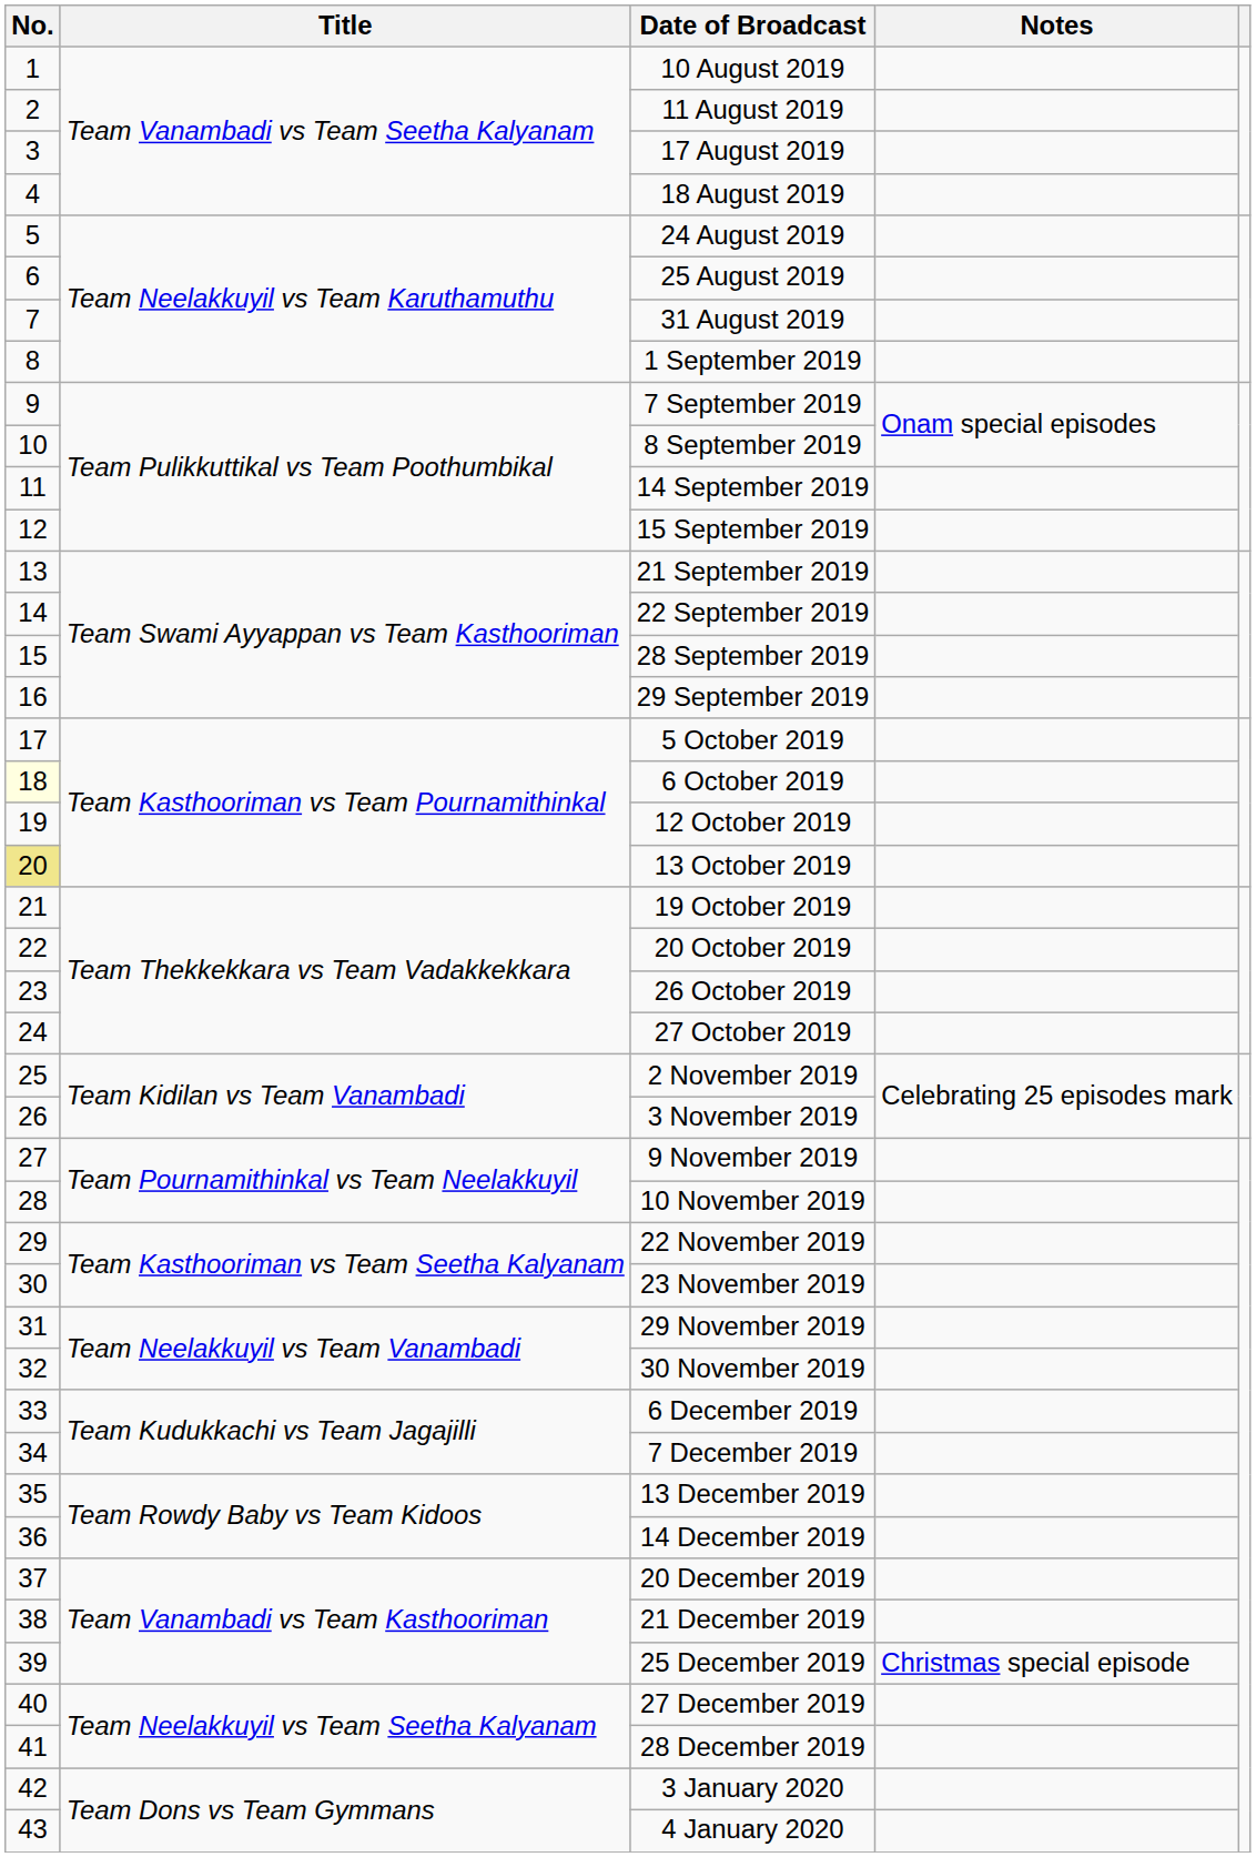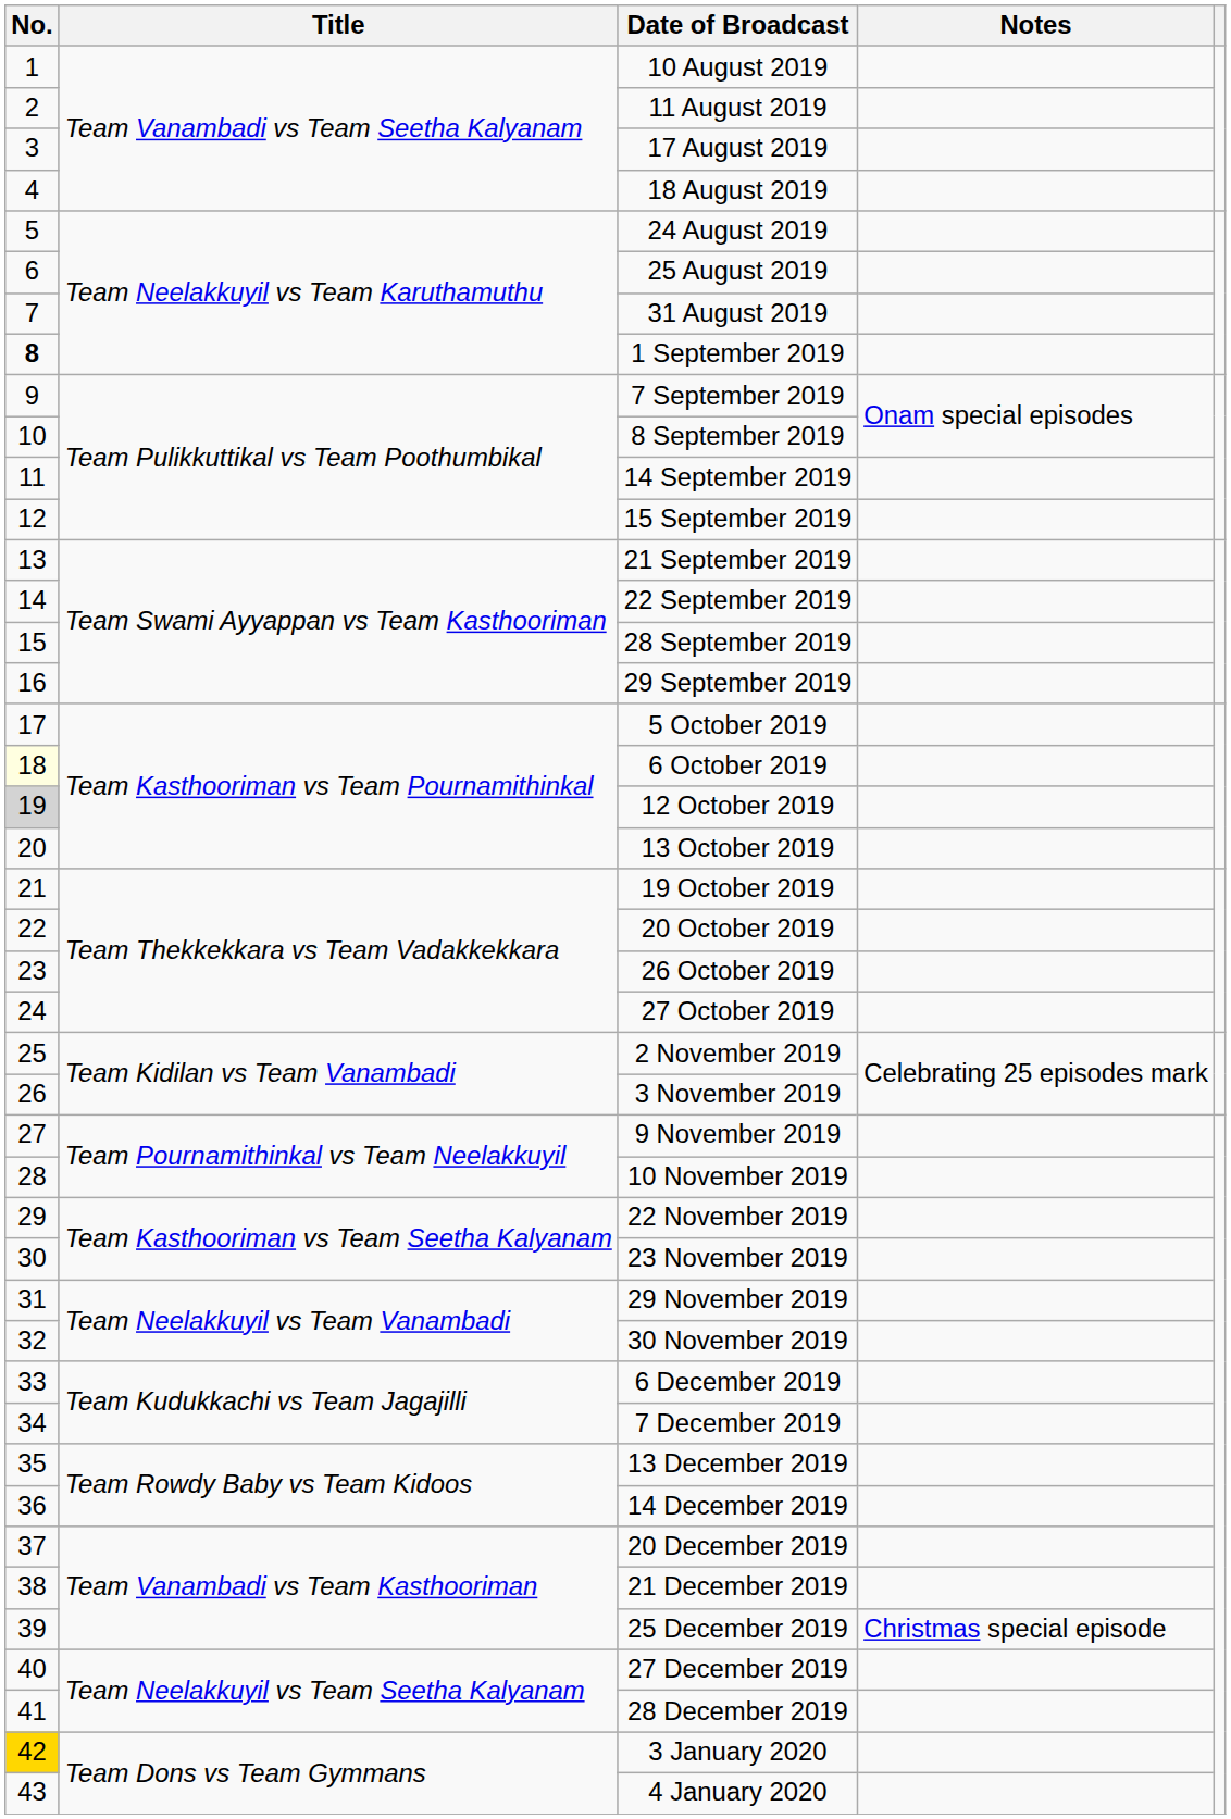1 September 2019 | No.: normal -> bold
12 October 2019 | No.: no background -> lightgrey background
13 October 2019 | No.: khaki background -> no background
3 January 2020 | No.: no background -> gold background
